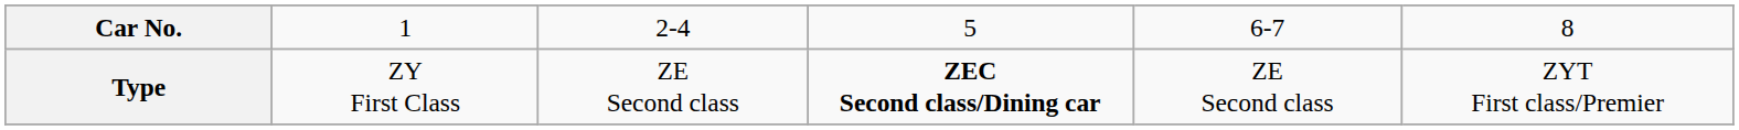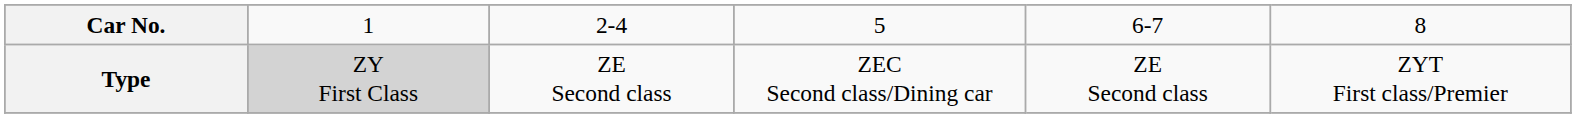Type | column 2: no background -> lightgrey background
Type | column 4: bold -> normal
